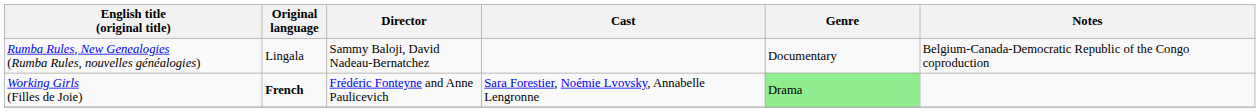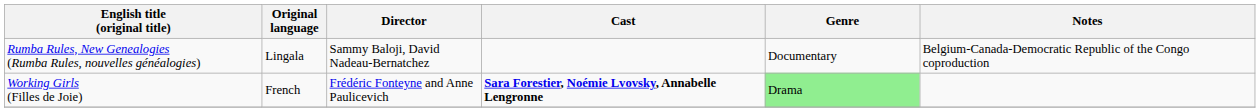Working Girls (Filles de Joie) | Original language: bold -> normal
Working Girls (Filles de Joie) | Cast: normal -> bold
